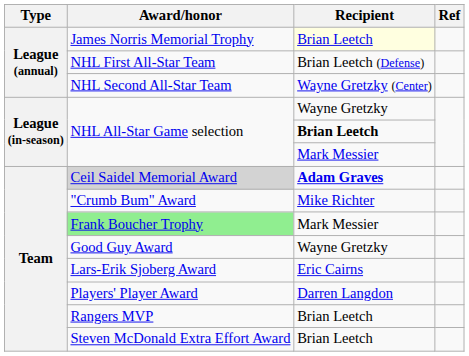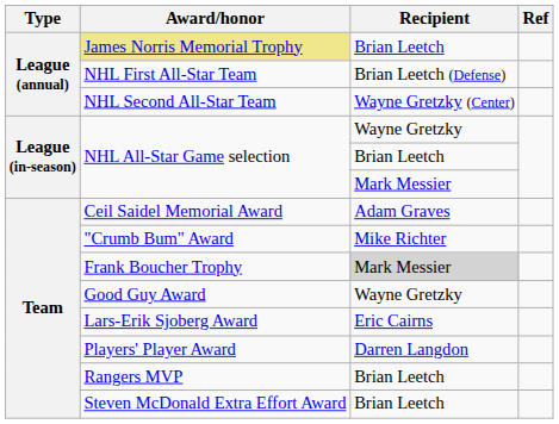James Norris Memorial Trophy | Award/honor: no background -> khaki background
James Norris Memorial Trophy | Recipient: lightyellow background -> no background
NHL All-Star Game selection / Brian Leetch | Recipient: bold -> normal
Ceil Saidel Memorial Award | Award/honor: lightgrey background -> no background
Ceil Saidel Memorial Award | Recipient: bold -> normal
Frank Boucher Trophy | Award/honor: lightgreen background -> no background
Frank Boucher Trophy | Recipient: no background -> lightgrey background
